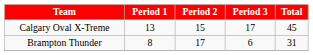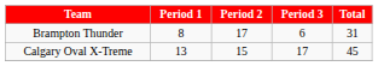rows swapped: Calgary Oval X-Treme <-> Brampton Thunder
